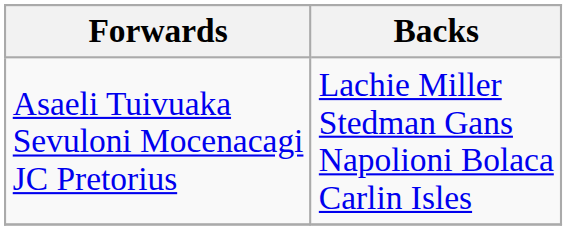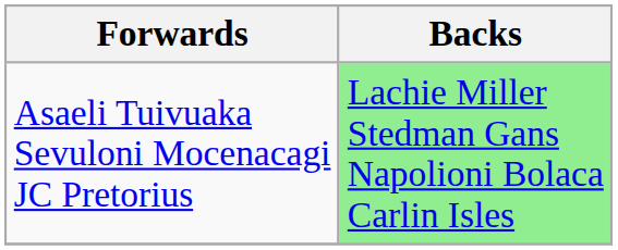Asaeli Tuivuaka Sevuloni Mocenacagi JC Pretorius | Backs: no background -> lightgreen background
